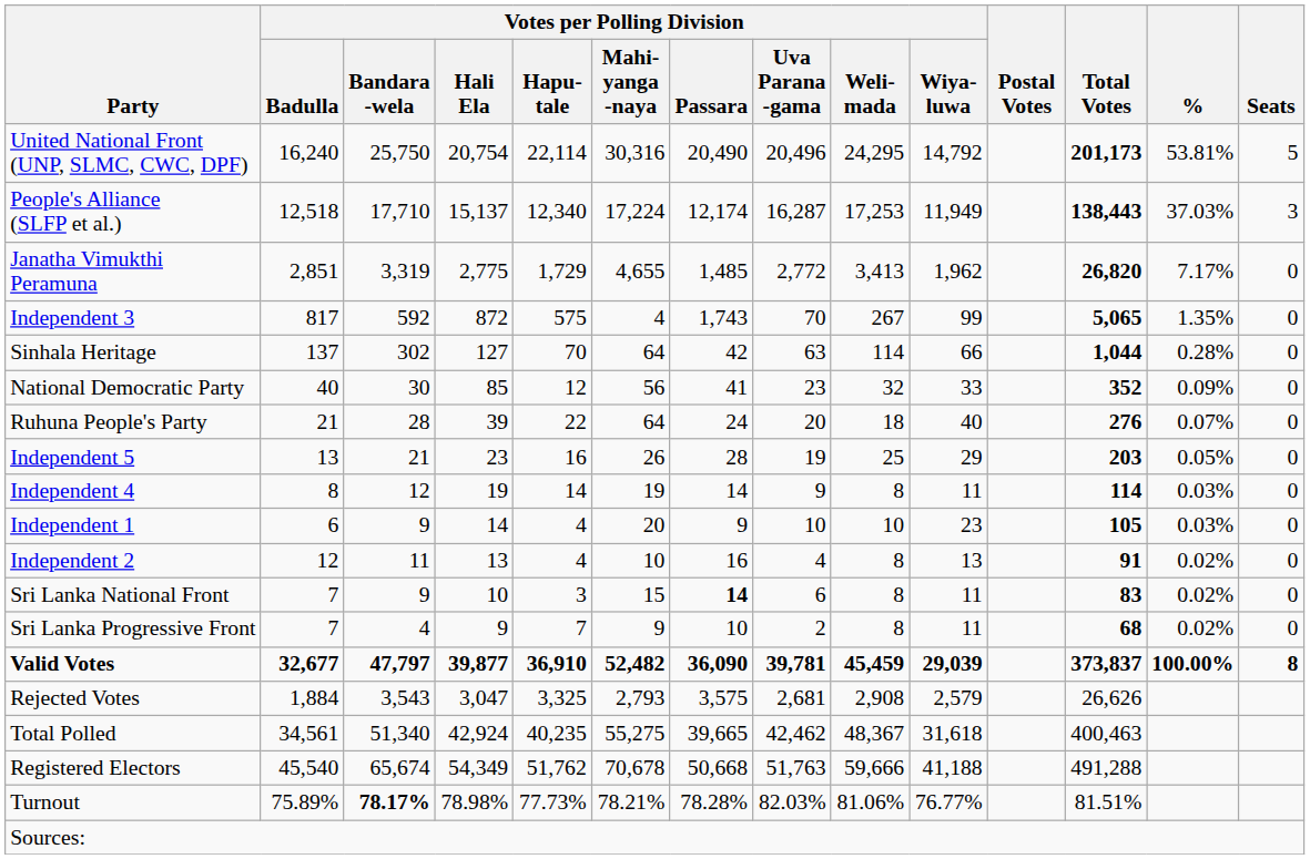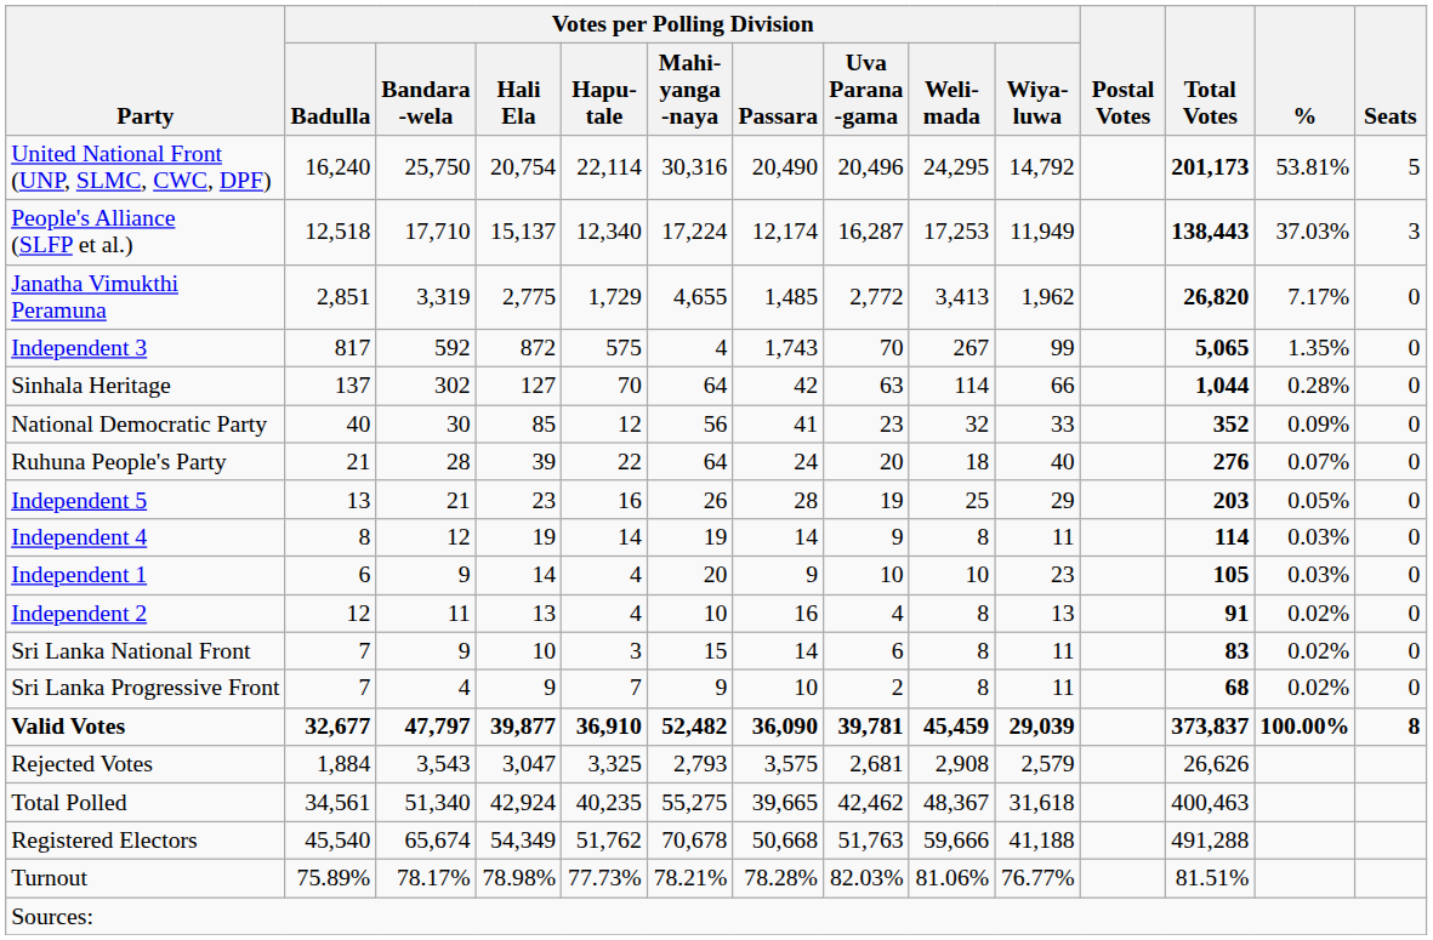Sri Lanka National Front | Votes per Polling Division / Passara: bold -> normal
Turnout | Votes per Polling Division / Bandara -wela: bold -> normal
